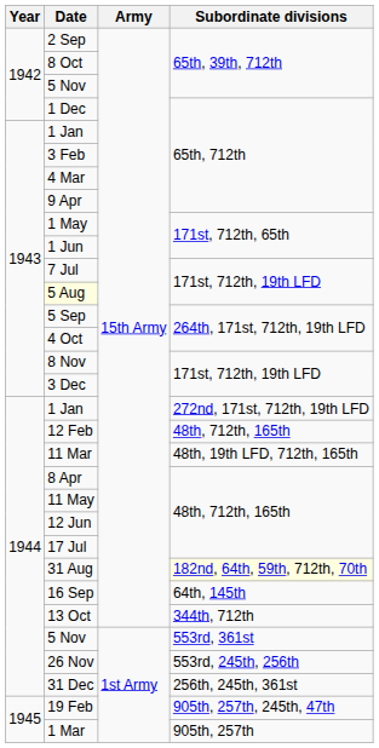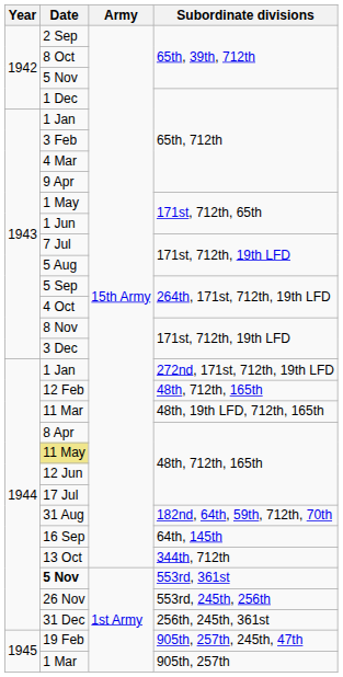5 Aug | Date: lightyellow background -> no background
11 May | Date: no background -> khaki background
31 Aug | Subordinate divisions: lightyellow background -> no background
5 Nov / 553rd, 361st | Date: normal -> bold
